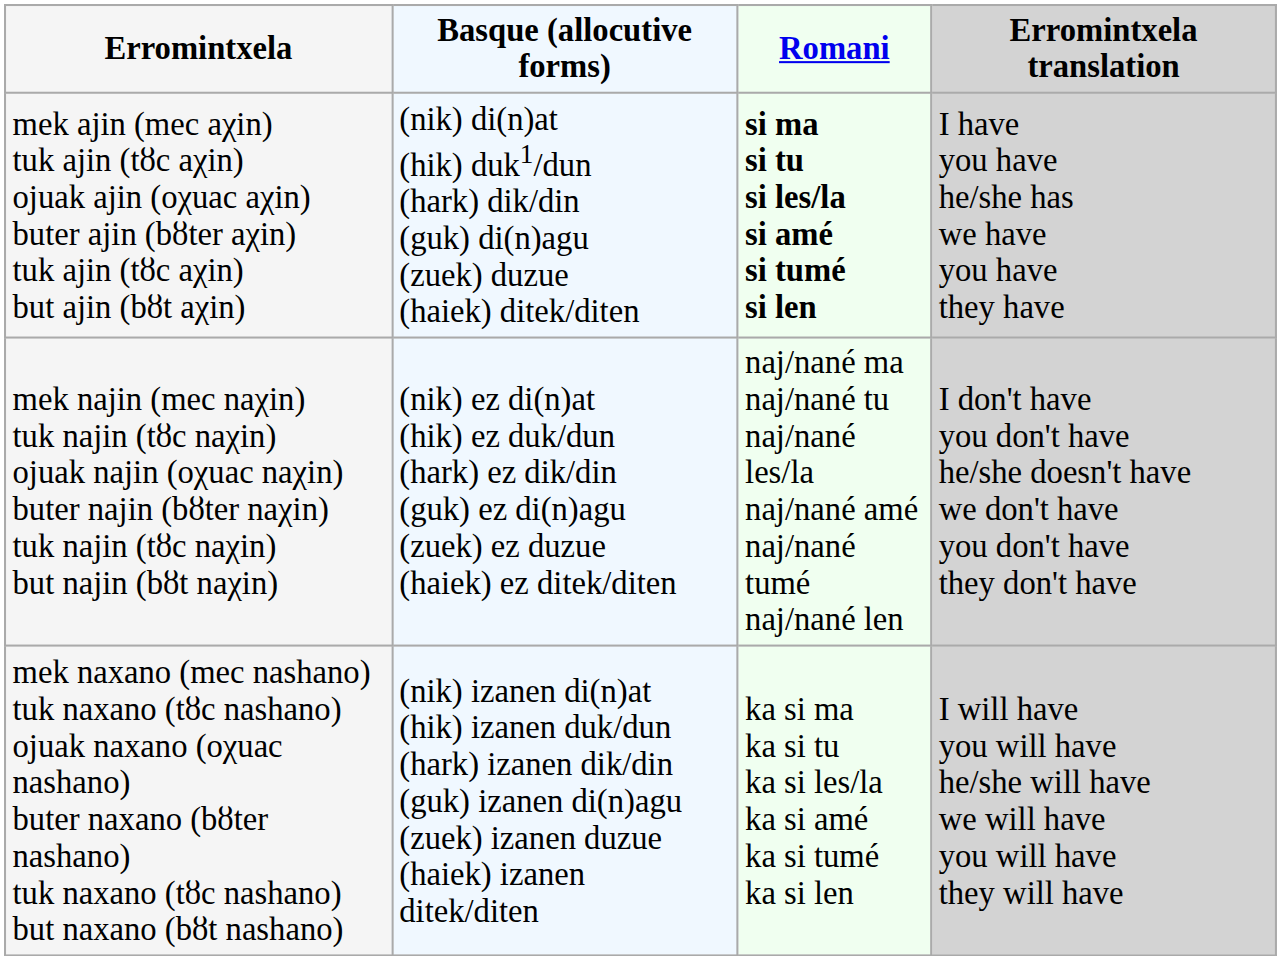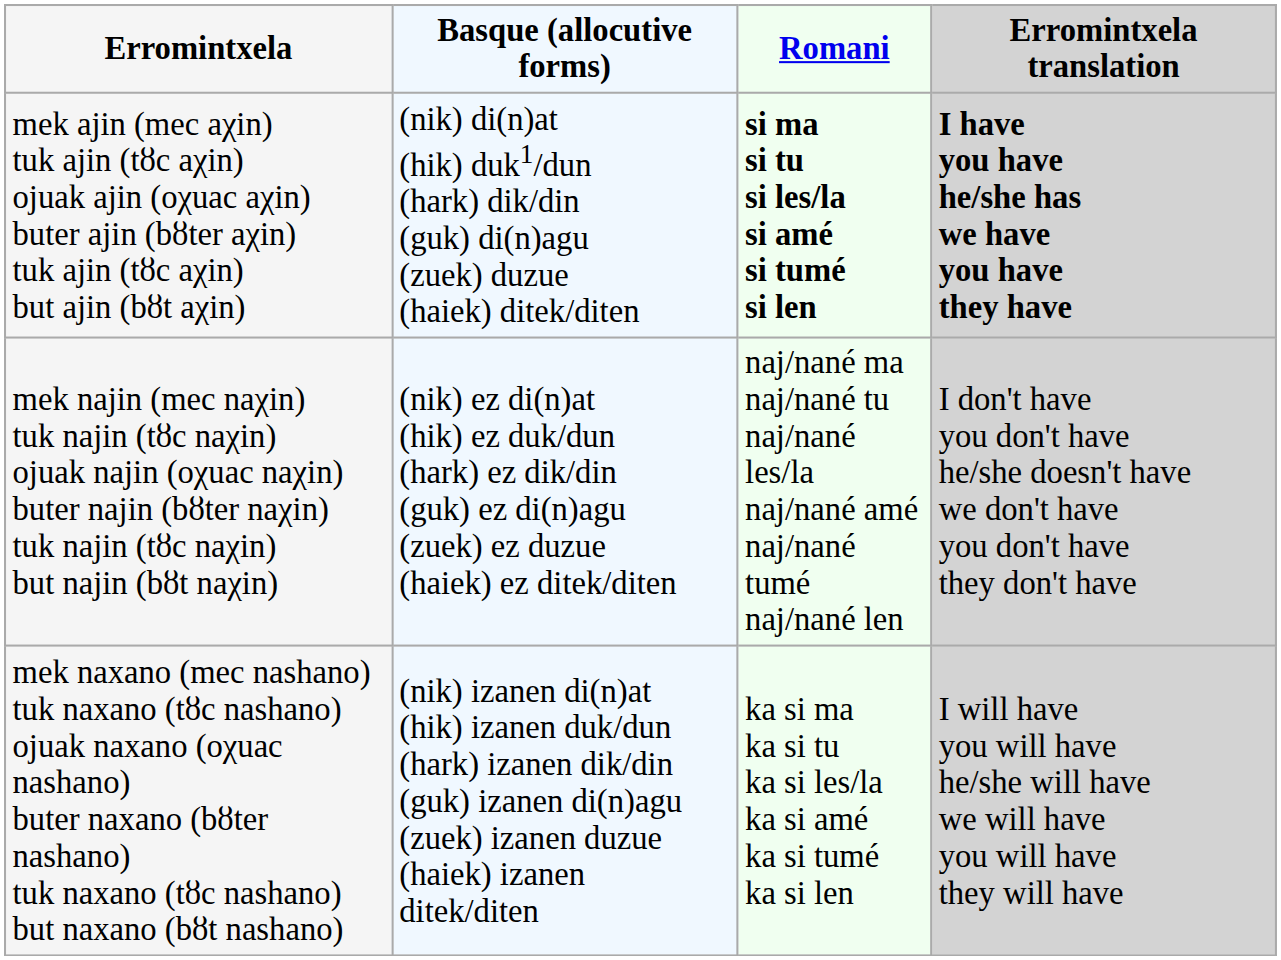row 2 | Erromintxela translation: normal -> bold
